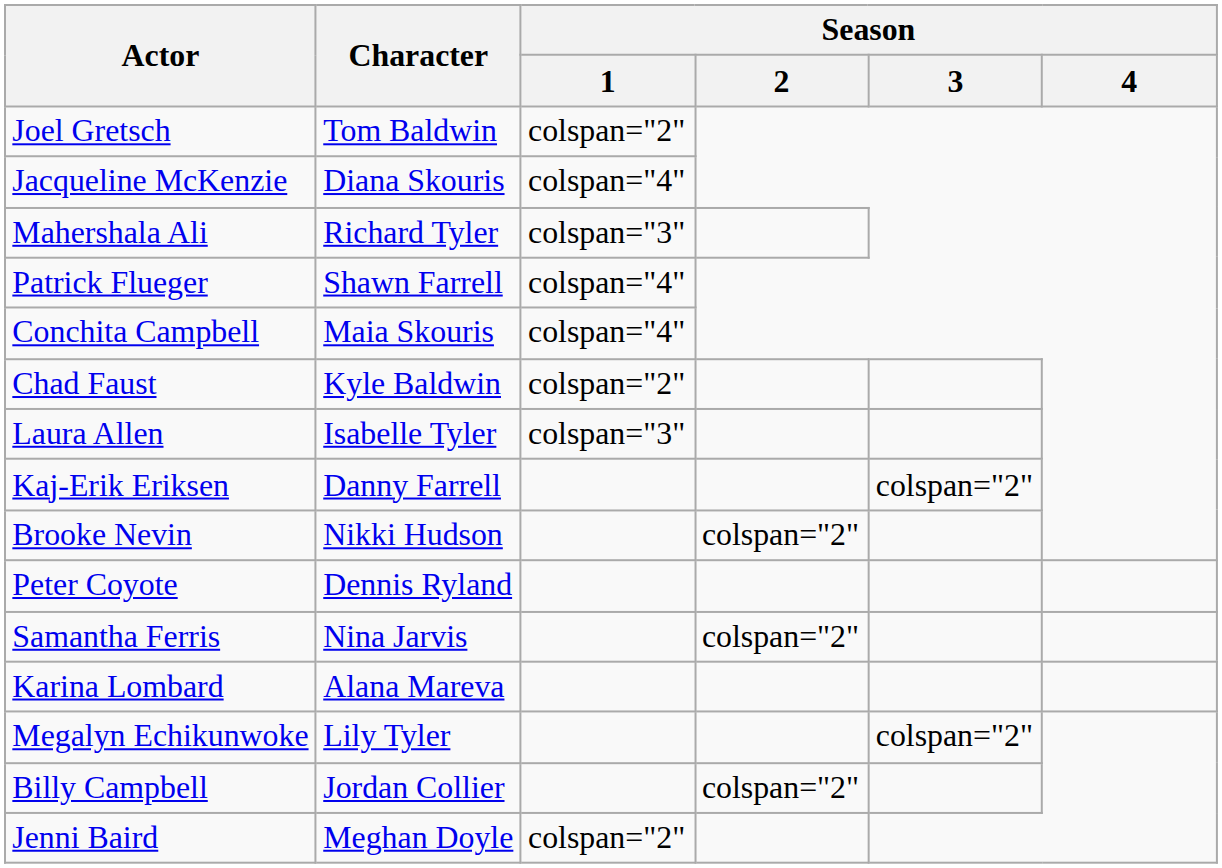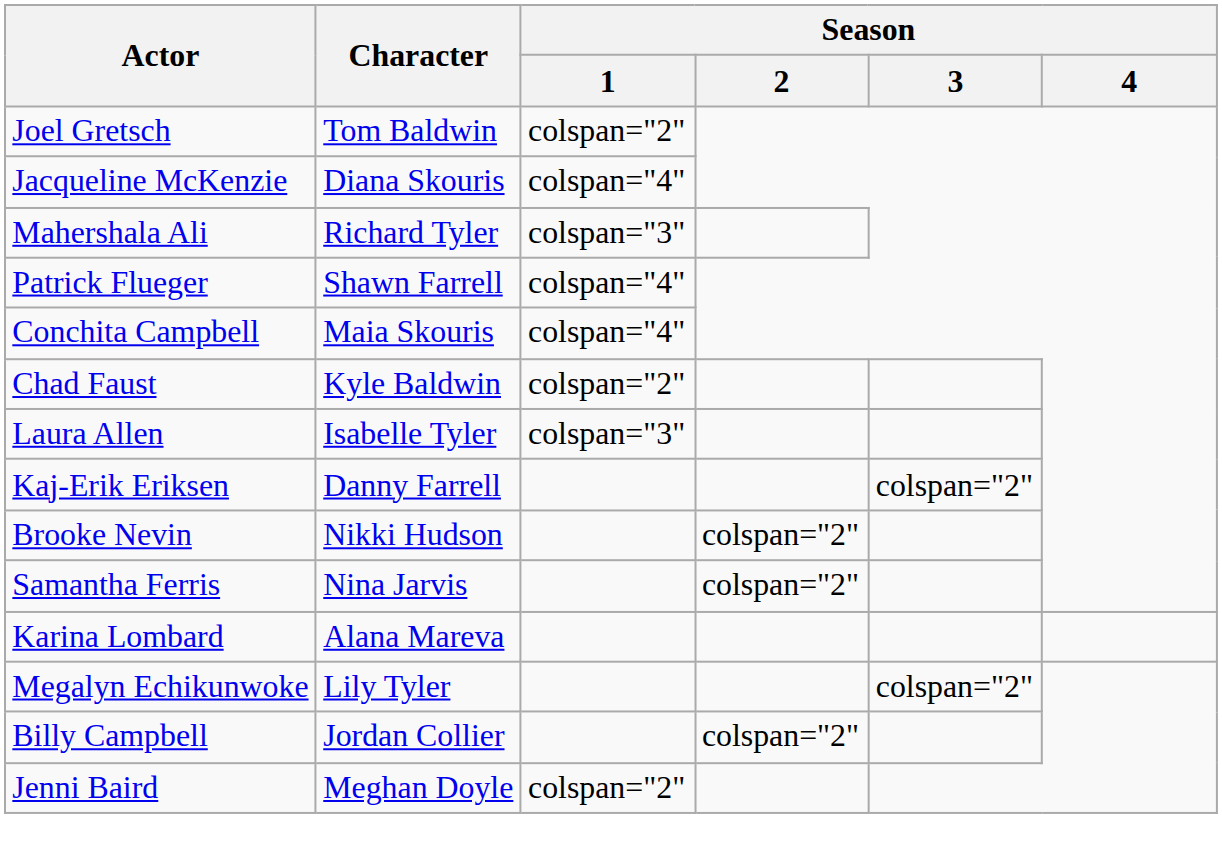- row: Peter Coyote | Dennis Ryland
